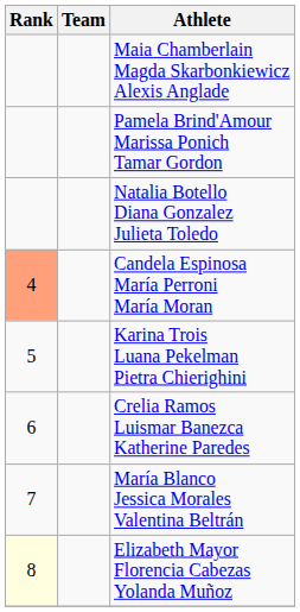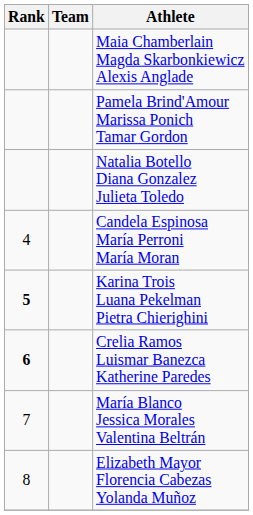Candela Espinosa María Perroni María Moran | Rank: lightsalmon background -> no background
Karina Trois Luana Pekelman Pietra Chierighini | Rank: normal -> bold
Crelia Ramos Luismar Banezca Katherine Paredes | Rank: normal -> bold
Elizabeth Mayor Florencia Cabezas Yolanda Muñoz | Rank: lightyellow background -> no background
